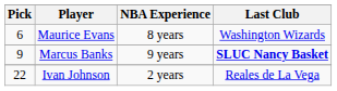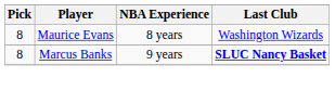Maurice Evans | Pick: 6 -> 8
Marcus Banks | Pick: 9 -> 8
- row: 22 | Ivan Johnson | 2 years | Reales de La Vega
